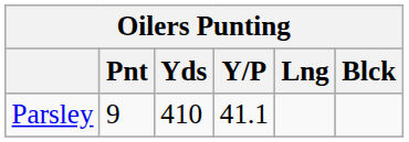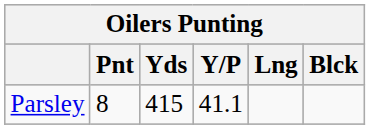Parsley | Pnt: 9 -> 8
Parsley | Yds: 410 -> 415
